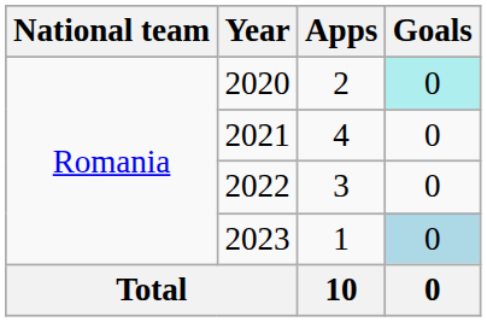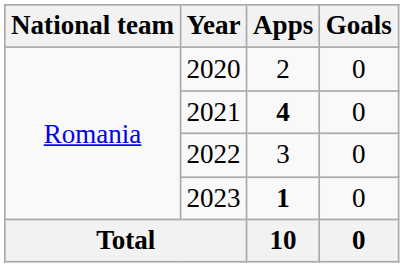2020 | Goals: paleturquoise background -> no background
2021 | Apps: normal -> bold
2023 | Apps: normal -> bold
2023 | Goals: lightblue background -> no background
